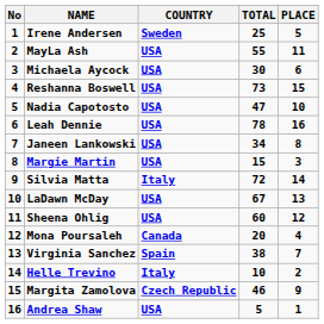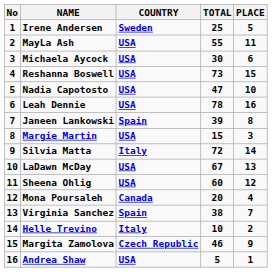Janeen Lankowski | COUNTRY: USA -> Spain
Janeen Lankowski | TOTAL: 34 -> 39
